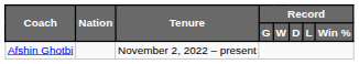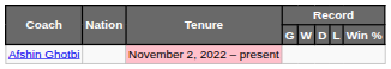Afshin Ghotbi | Tenure: no background -> pink background
